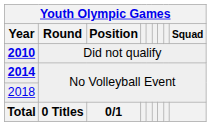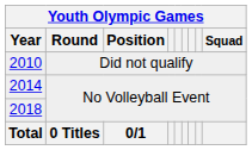2010 | Youth Olympic Games / Year: bold -> normal
2014 | Youth Olympic Games / Year: bold -> normal
